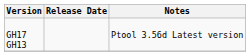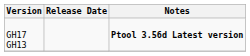GH17 GH13 | Notes: normal -> bold
